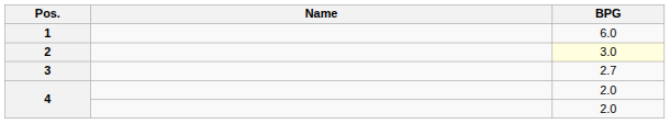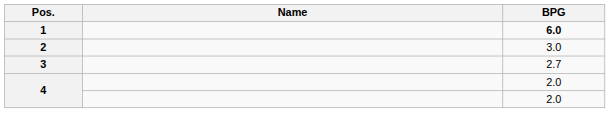1 | BPG: normal -> bold
2 | BPG: lightyellow background -> no background
